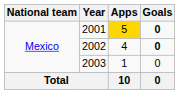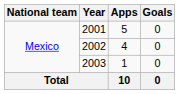2001 | Apps: gold background -> no background
2001 | Goals: bold -> normal
2002 | Goals: bold -> normal
